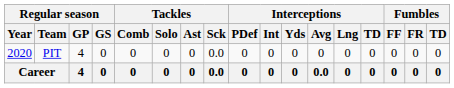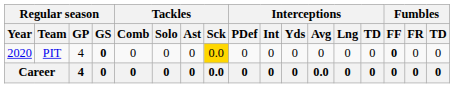PIT | Regular season / GS: normal -> bold
PIT | Tackles / Sck: no background -> gold background
PIT | Fumbles / FF: normal -> bold
